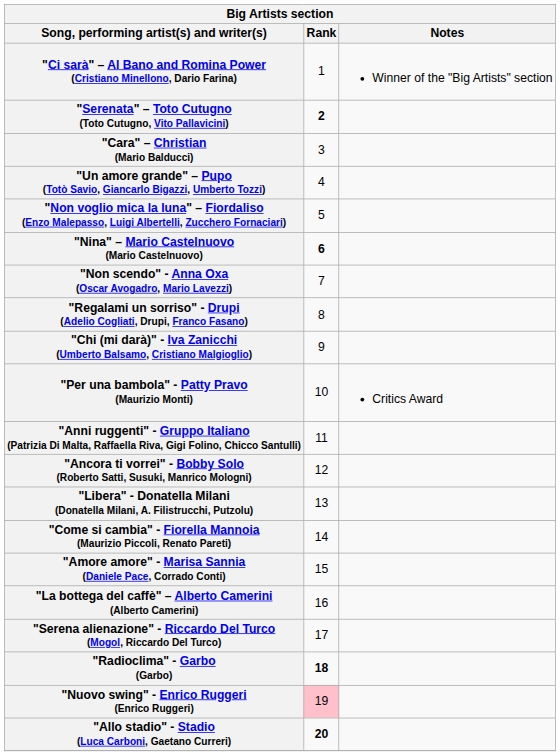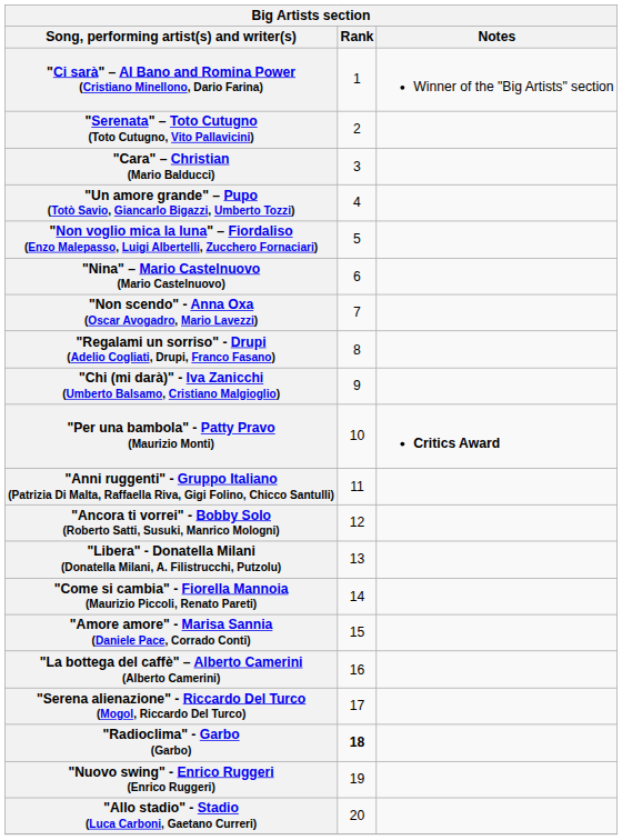"Serenata" – Toto Cutugno (Toto Cutugno, Vito Pallavicini) | Rank: bold -> normal
"Nina" – Mario Castelnuovo (Mario Castelnuovo) | Rank: bold -> normal
"Per una bambola" - Patty Pravo (Maurizio Monti) | Notes: normal -> bold
"Nuovo swing" - Enrico Ruggeri (Enrico Ruggeri) | Rank: pink background -> no background
"Allo stadio" - Stadio (Luca Carboni, Gaetano Curreri) | Rank: bold -> normal
